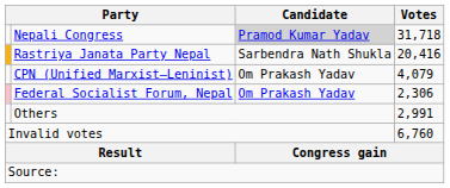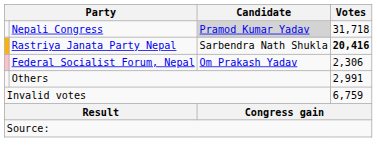Rastriya Janata Party Nepal | Votes: normal -> bold
- row: CPN (Unified Marxist–Leninist) | Om Prakash Yadav | 4,079
Invalid votes | Votes: 6,760 -> 6,759
